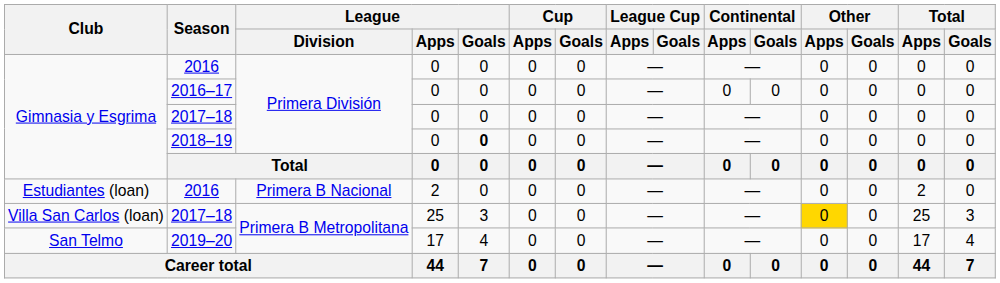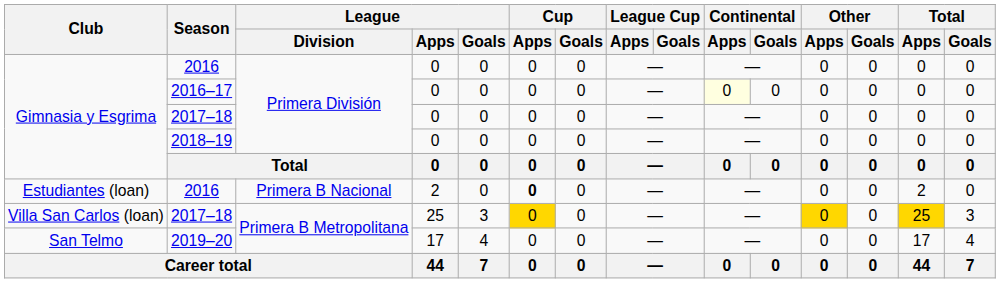2016–17 | Continental / Apps: no background -> lightyellow background
2018–19 | League / Goals: bold -> normal
Estudiantes (loan) / 2016 | Cup / Apps: normal -> bold
Villa San Carlos (loan) / 2017–18 | Cup / Apps: no background -> gold background
Villa San Carlos (loan) / 2017–18 | Total / Apps: no background -> gold background
